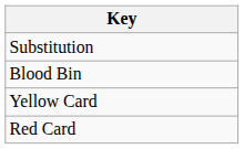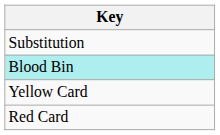row 3 | column 1: no background -> paleturquoise background
